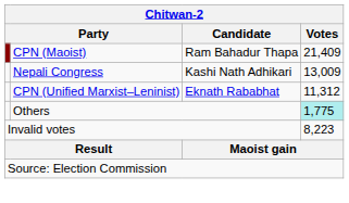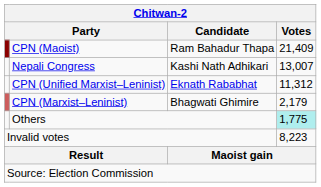Nepali Congress | Votes: 13,009 -> 13,007
+ row: CPN (Marxist–Leninist) | Bhagwati Ghimire | 2,179
